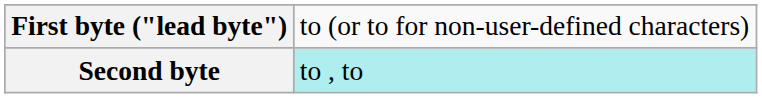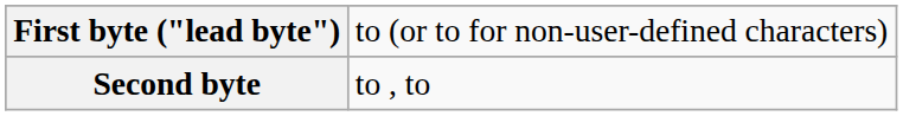Second byte | column 2: paleturquoise background -> no background
